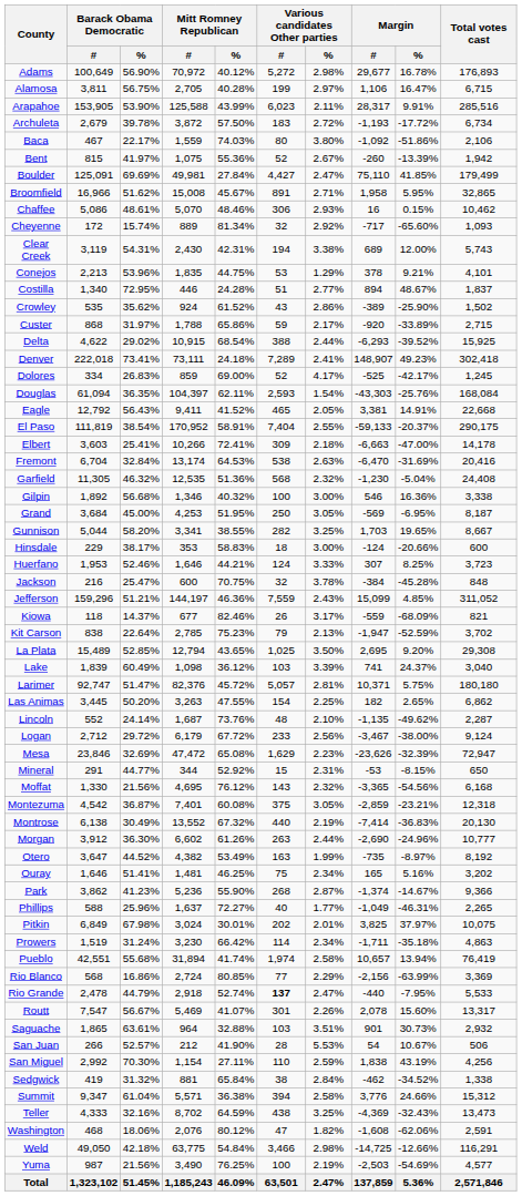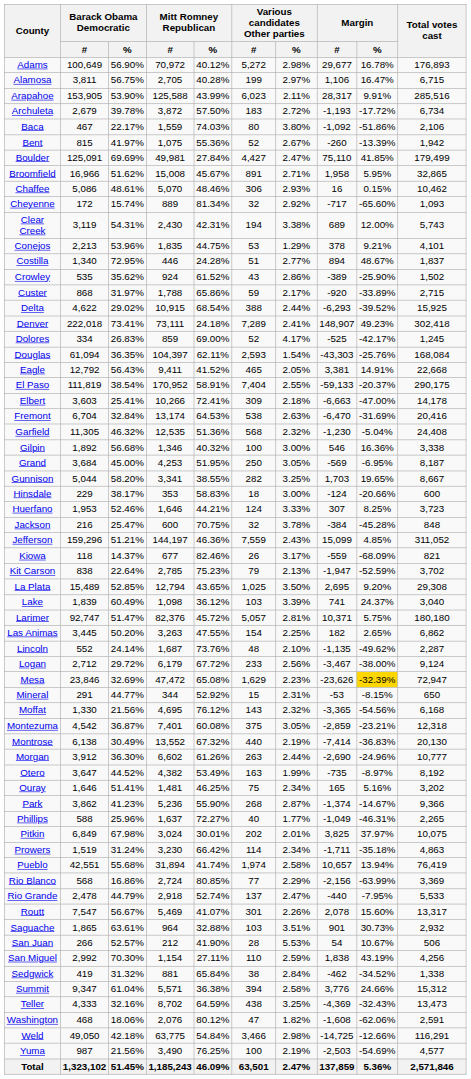Mesa | Margin / %: no background -> gold background
Rio Grande | Various candidates Other parties / #: bold -> normal
